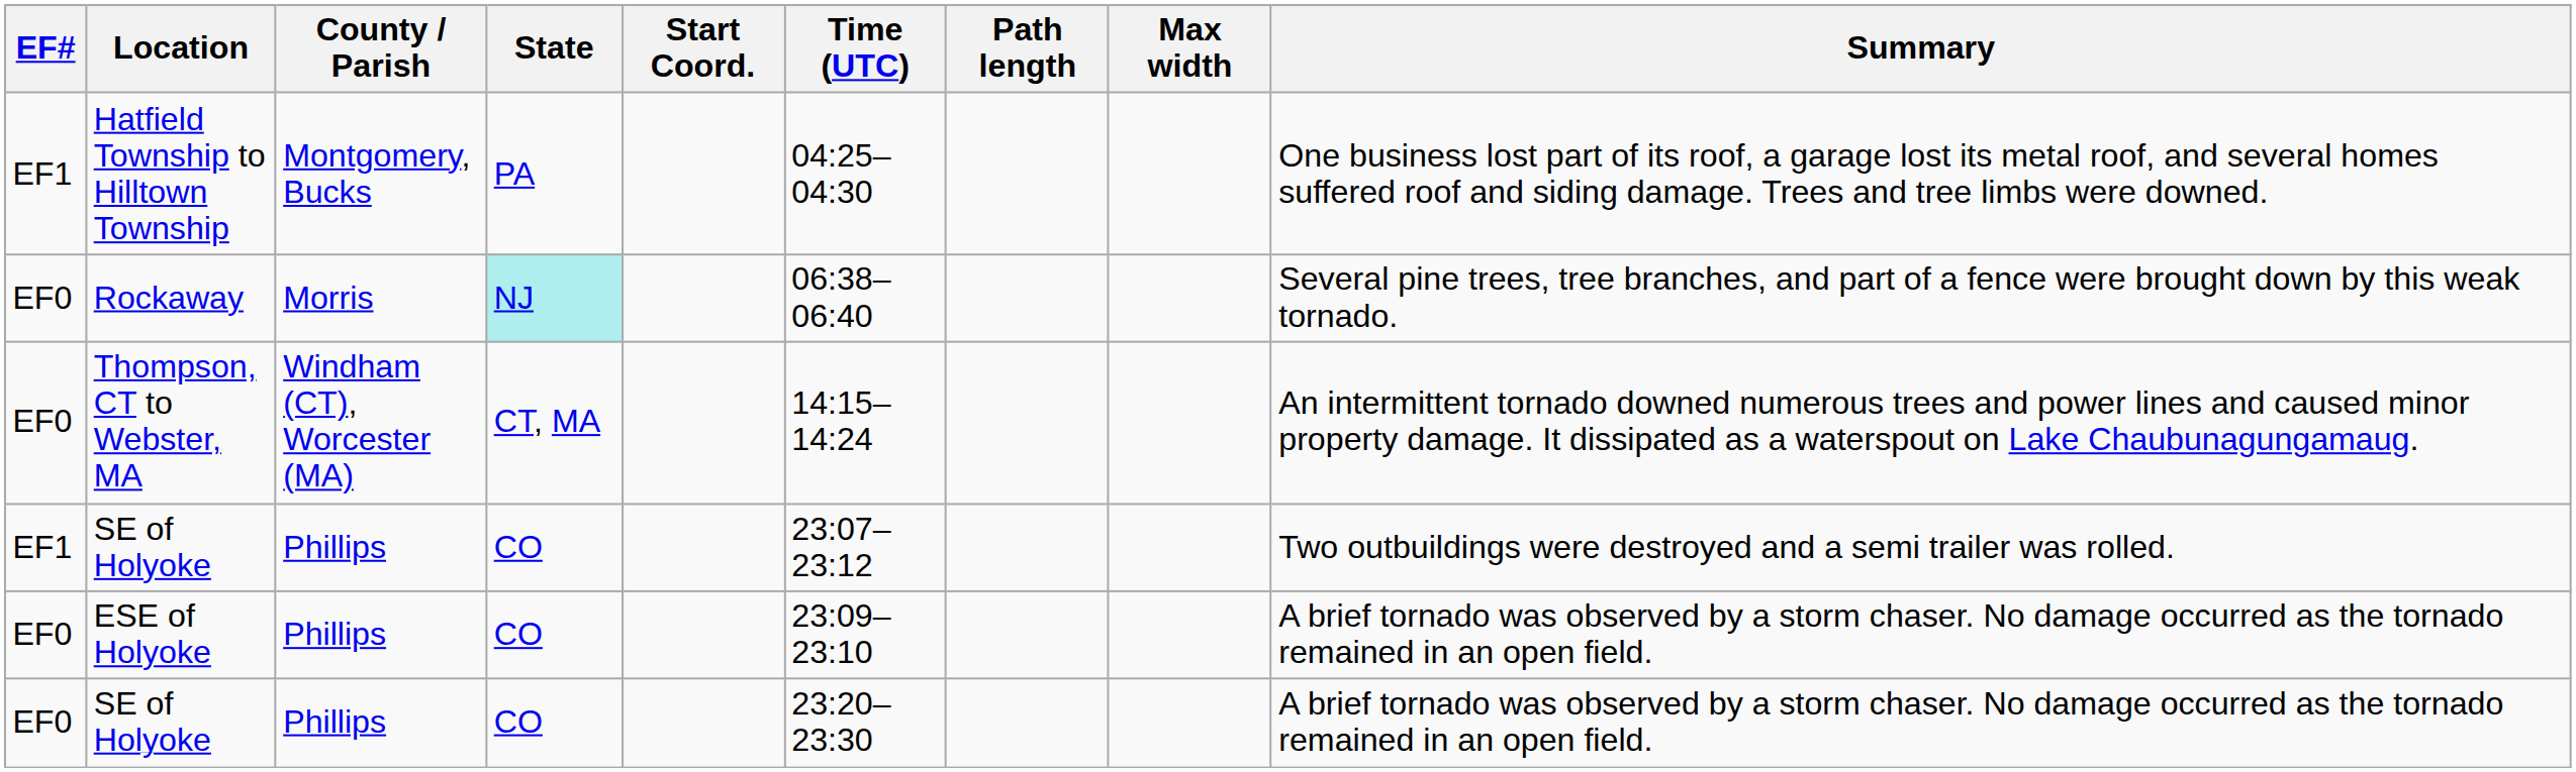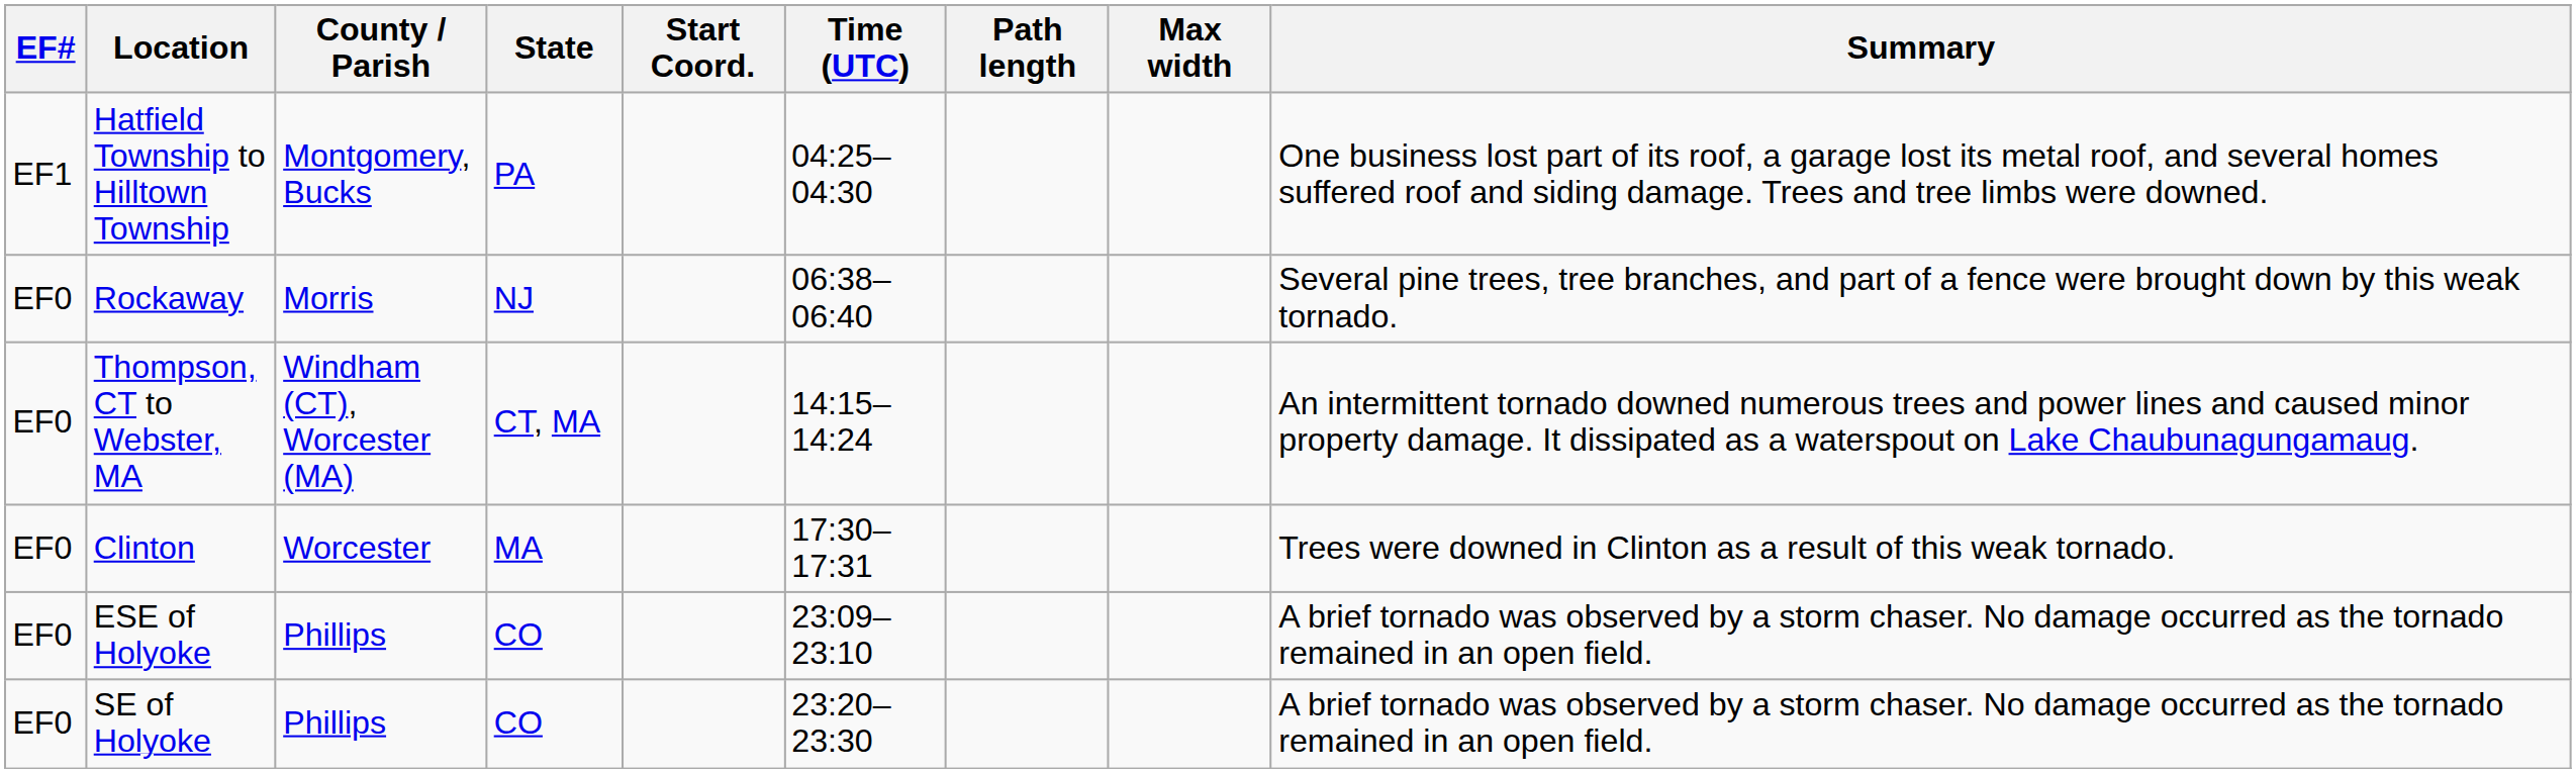Rockaway | State: paleturquoise background -> no background
+ row: EF0 | Clinton | Worcester | MA | 17:30–17:31 | Trees were downed in Clinton as a result of this weak tornado.
- row: EF1 | SE of Holyoke | Phillips | CO | 23:07–23:12 | Two outbuildings were destroyed and a semi trailer was rolled.
